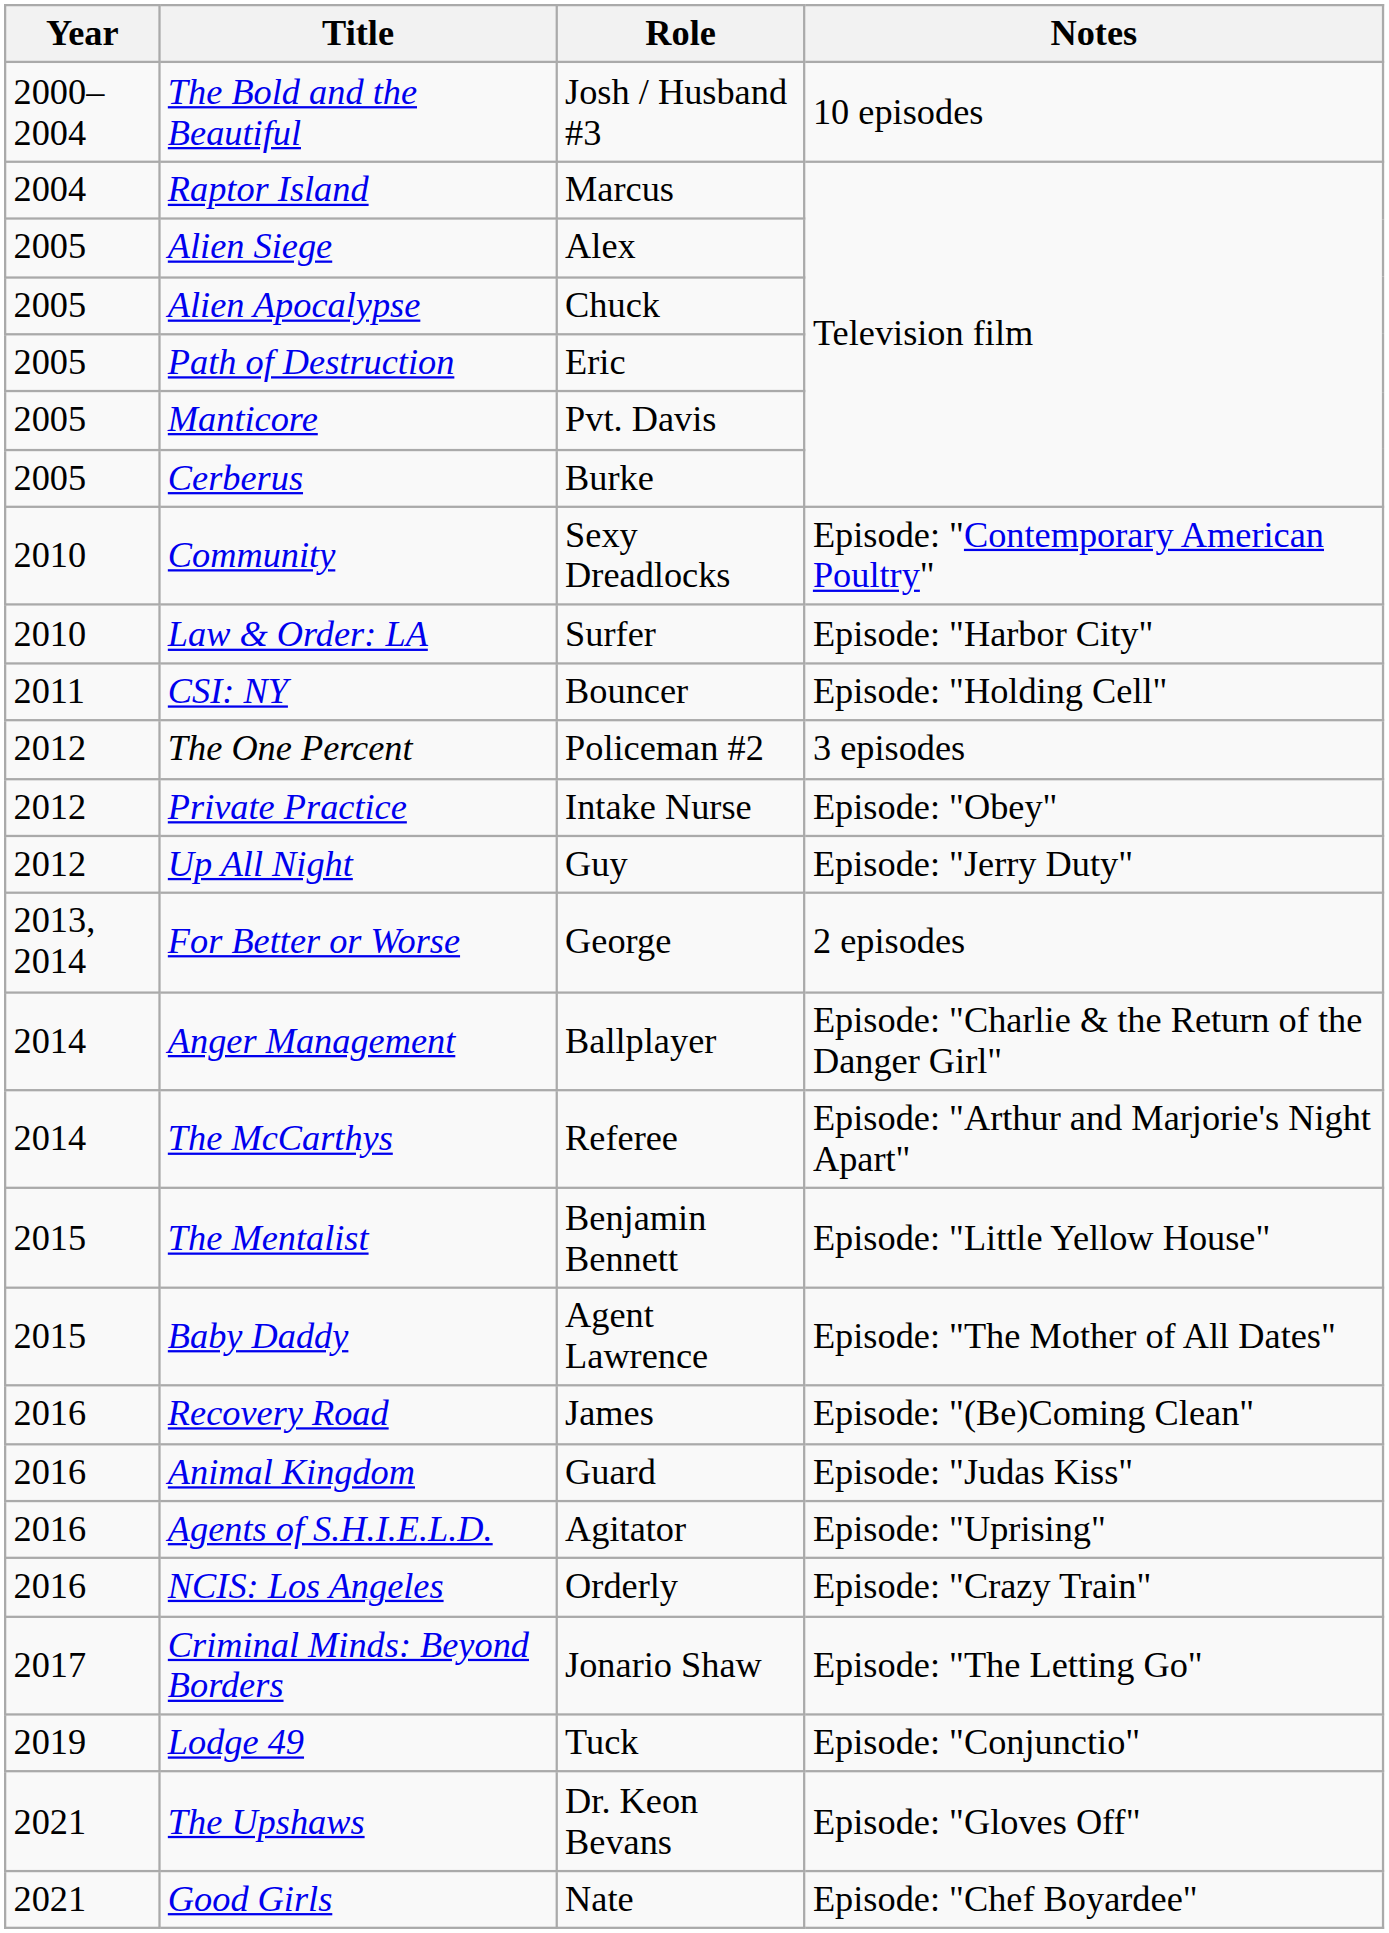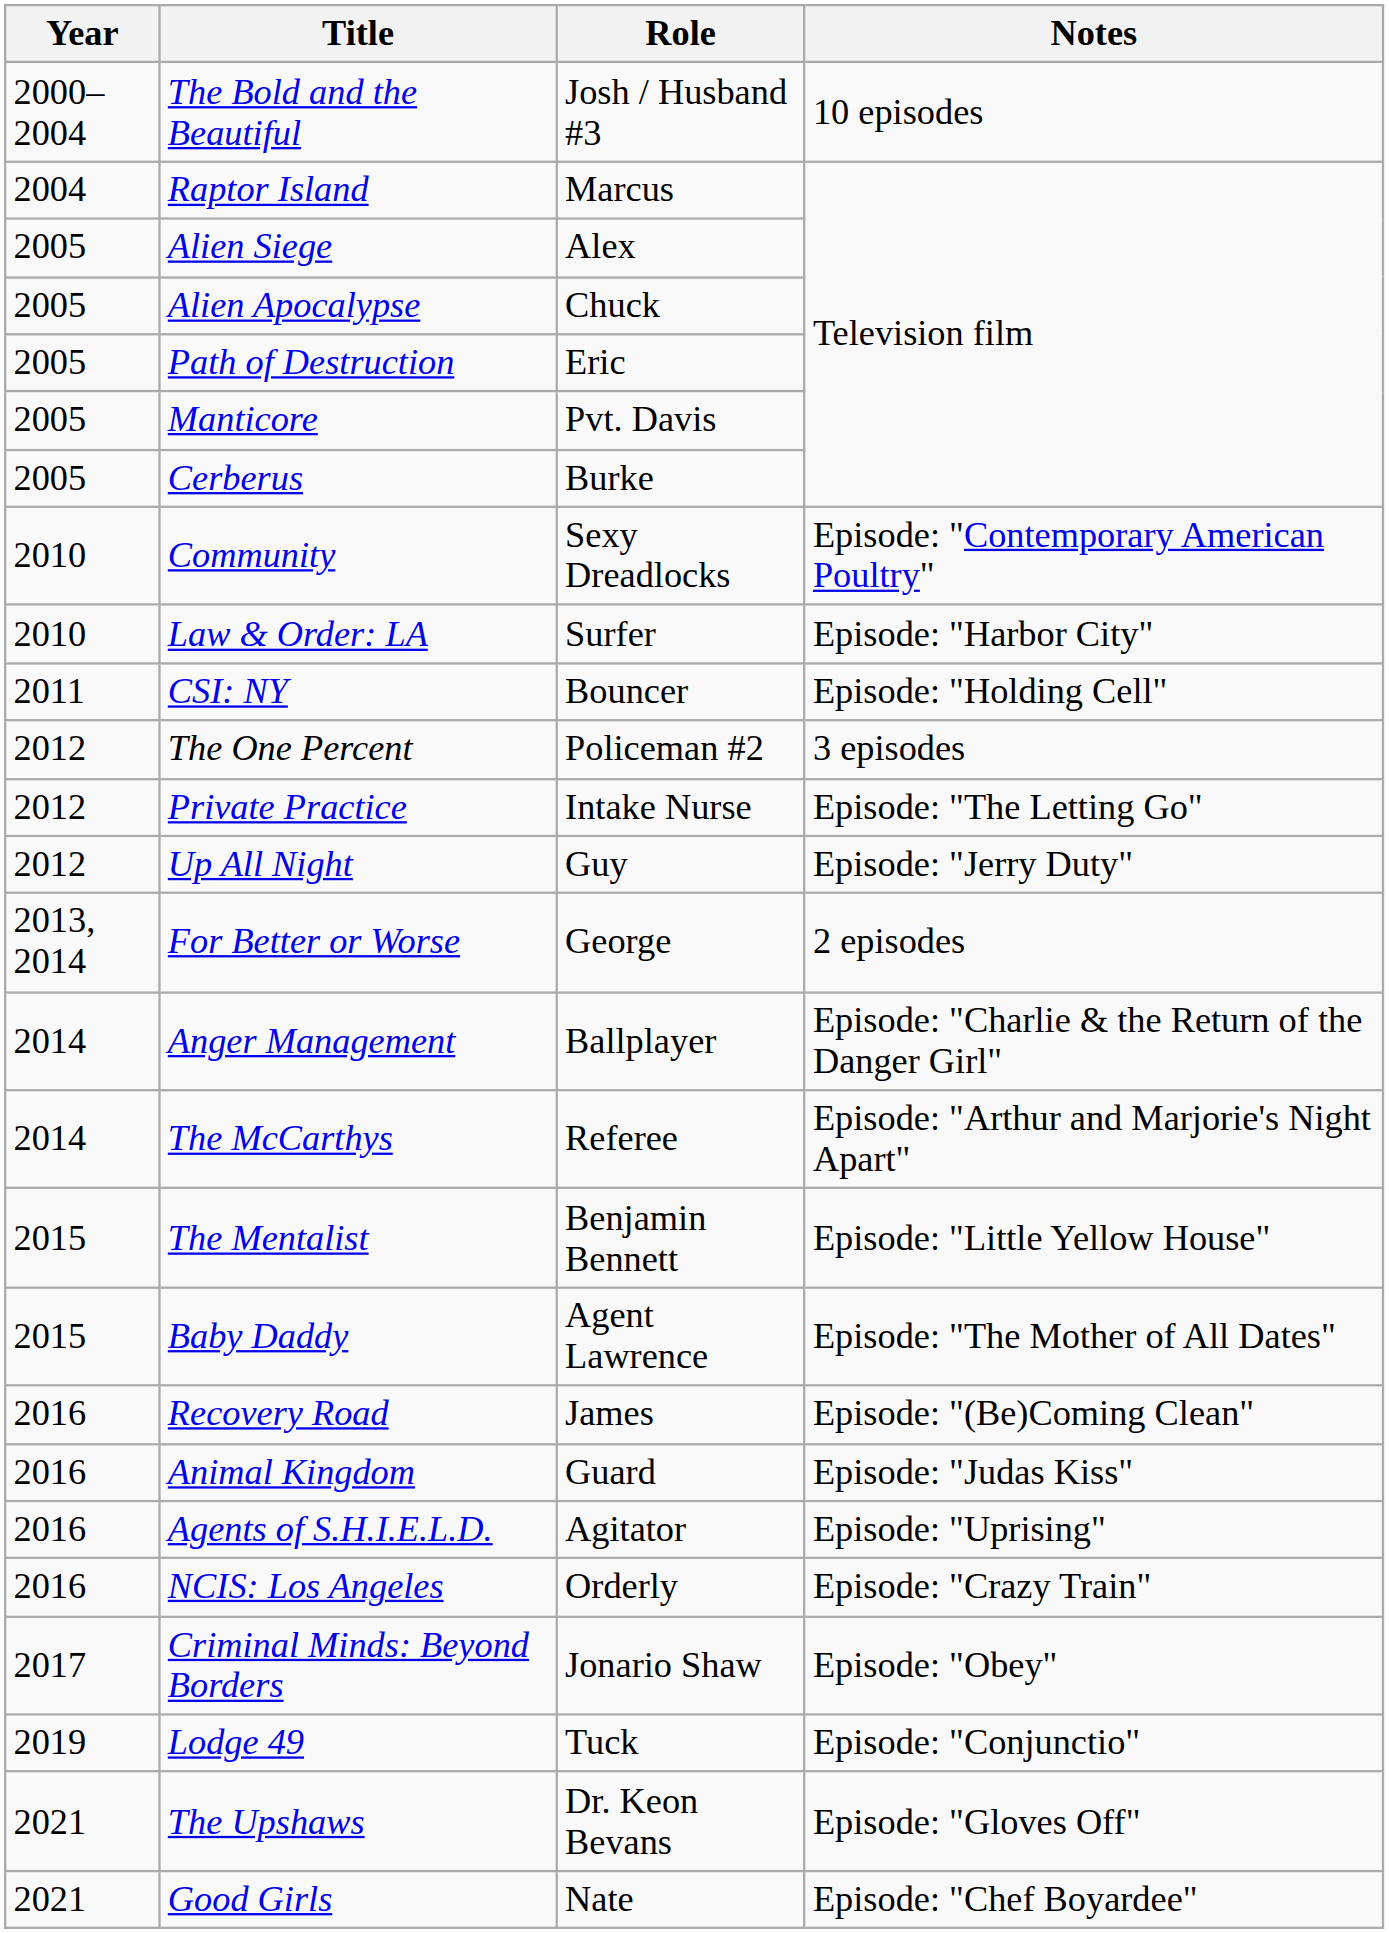Private Practice | Notes: Episode: "Obey" -> Episode: "The Letting Go"
Criminal Minds: Beyond Borders | Notes: Episode: "The Letting Go" -> Episode: "Obey"
